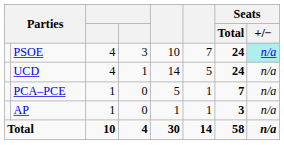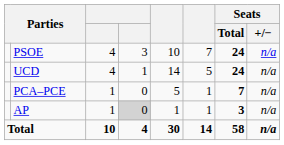PSOE | Seats / +/−: paleturquoise background -> no background
AP | column 4: no background -> lightgrey background
